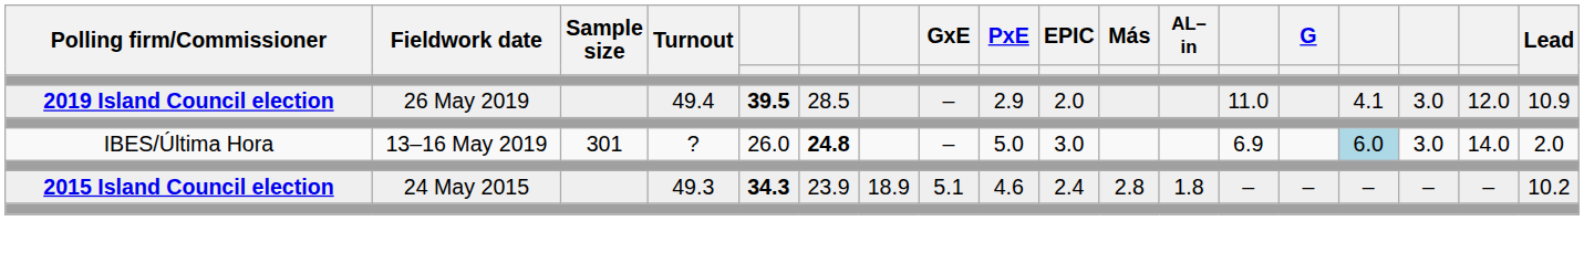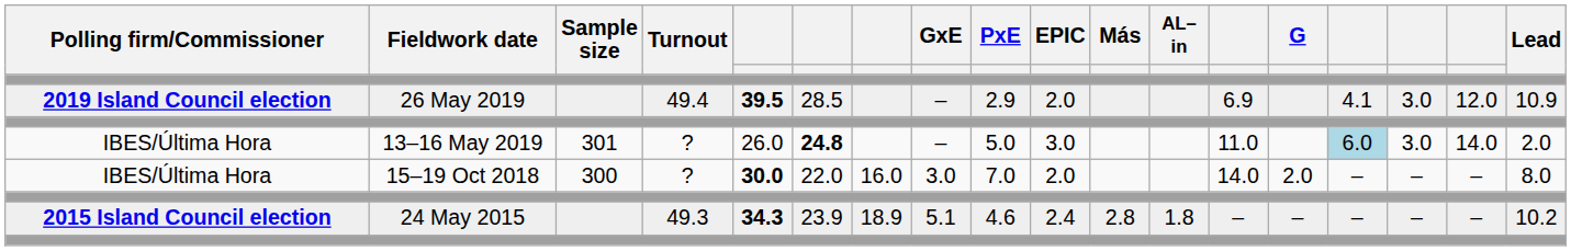26 May 2019 | column 13: 11.0 -> 6.9
13–16 May 2019 | column 13: 6.9 -> 11.0
+ row: IBES/Última Hora | 15–19 Oct 2018 | 300 | ? | 30.0 | 22.0 | 16.0 | 3.0 | 7.0 | 2.0 | 14.0 | 2.0 | – | – | – | 8.0
